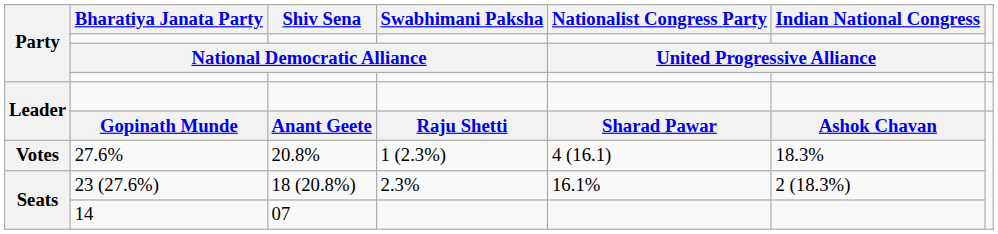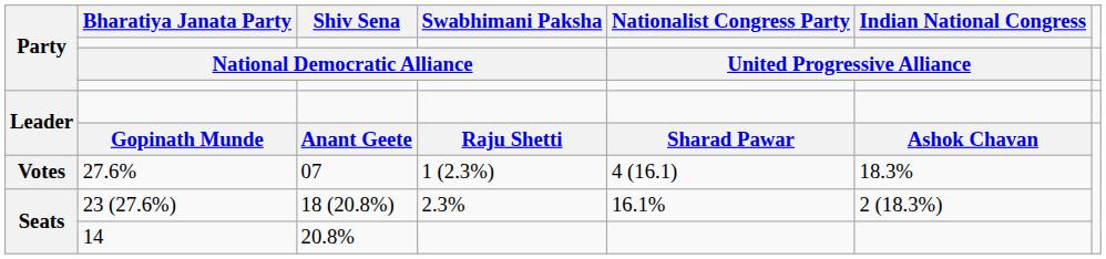27.6% | Shiv Sena: 20.8% -> 07
14 | Shiv Sena: 07 -> 20.8%
